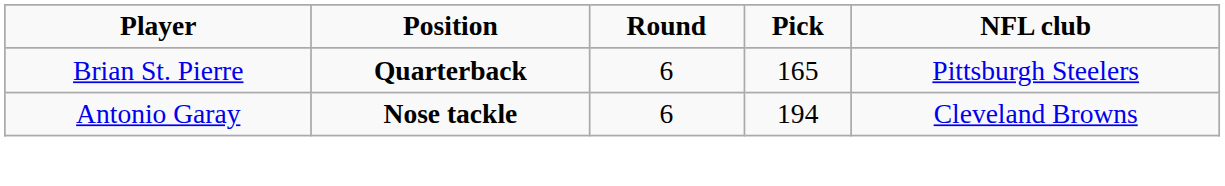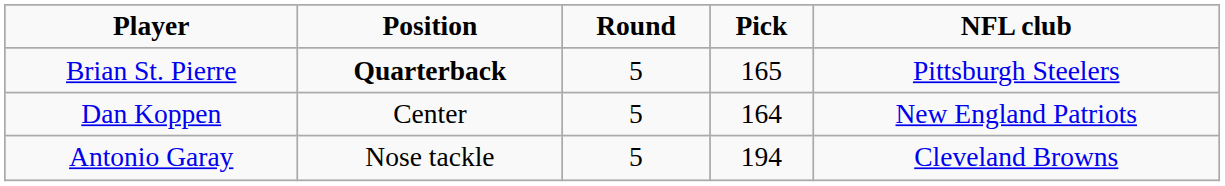Brian St. Pierre | Round: 6 -> 5
+ row: Dan Koppen | Center | 5 | 164 | New England Patriots
Antonio Garay | Position: bold -> normal
Antonio Garay | Round: 6 -> 5
